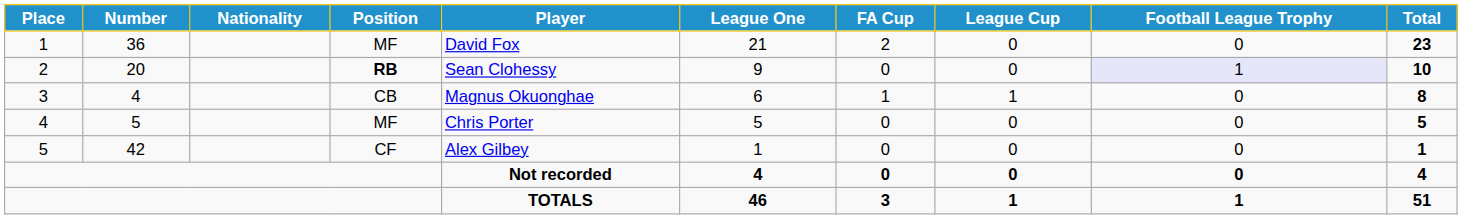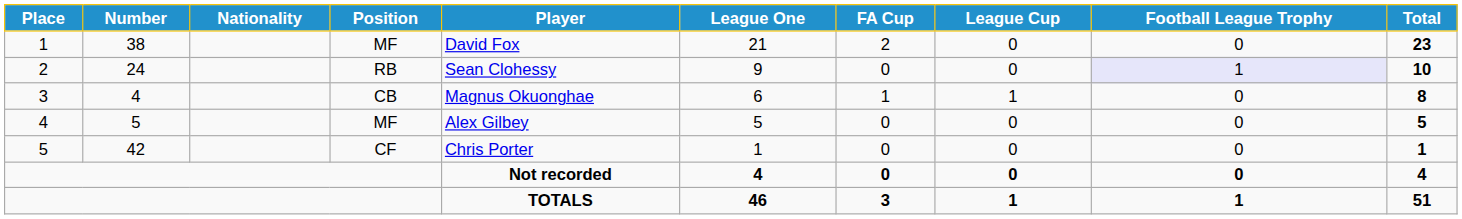row 2 | Number: 36 -> 38
row 3 | Number: 20 -> 24
row 3 | Position: bold -> normal
row 5 | Player: Chris Porter -> Alex Gilbey
row 6 | Player: Alex Gilbey -> Chris Porter
